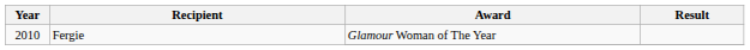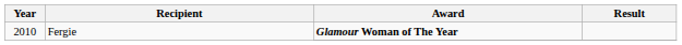Fergie / Glamour Woman of The Year | Award: normal -> bold
